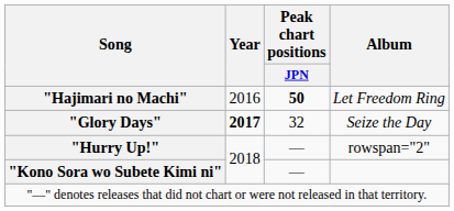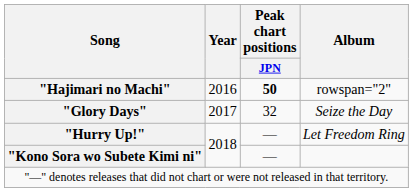"Hajimari no Machi" | Album: Let Freedom Ring -> rowspan="2"
"Glory Days" | Year: bold -> normal
"Hurry Up!" | Album: rowspan="2" -> Let Freedom Ring
